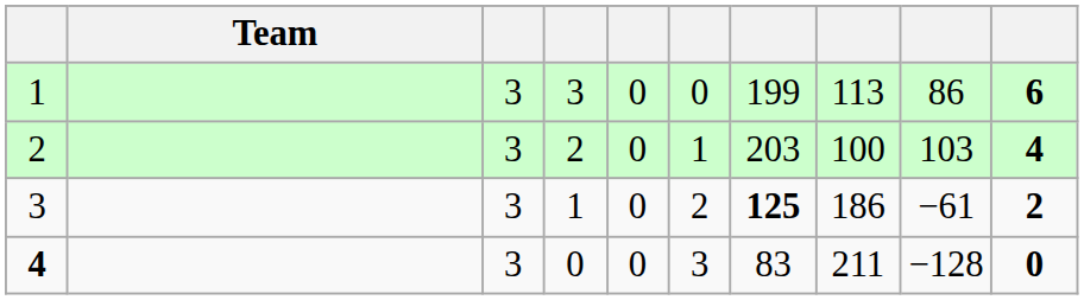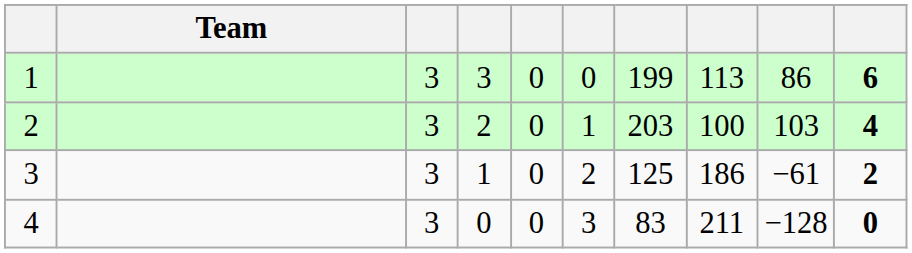row 4 | column 7: bold -> normal
row 5 | column 1: bold -> normal
